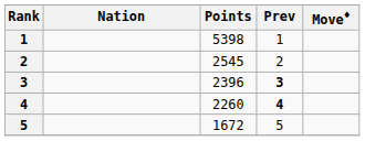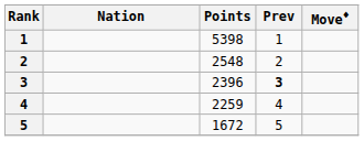row 3 | Points: 2545 -> 2548
row 5 | Points: 2260 -> 2259
row 5 | Prev: bold -> normal
